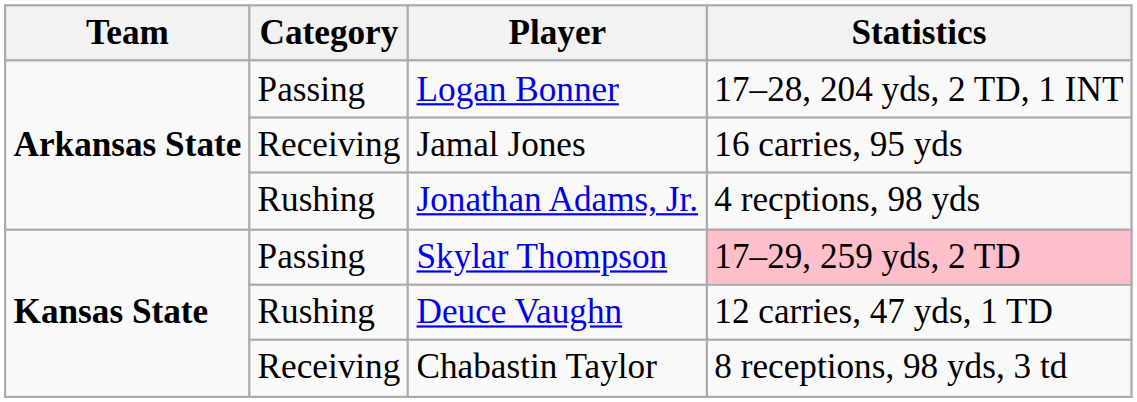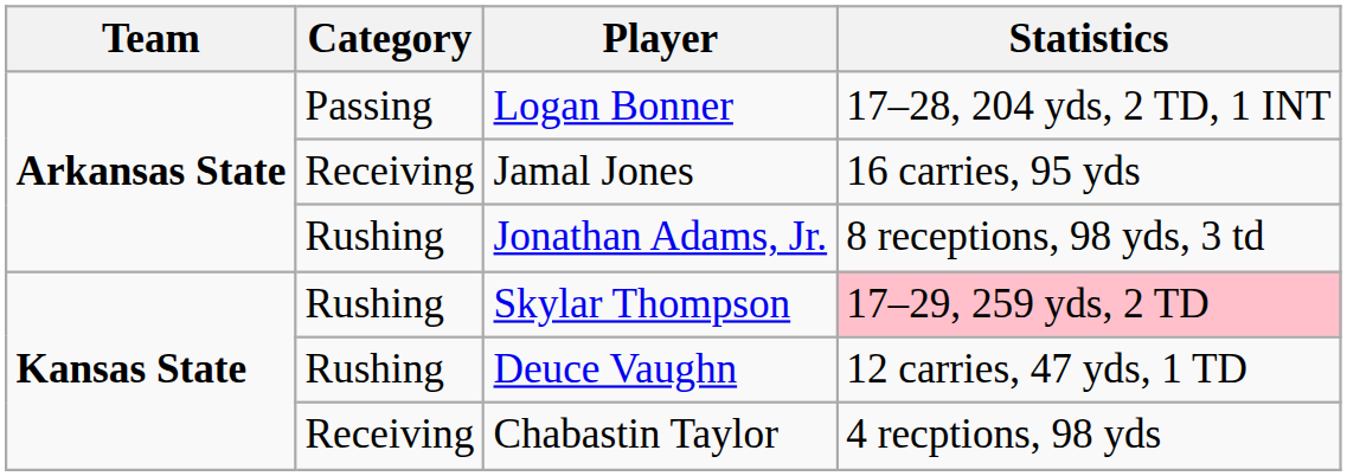Jonathan Adams, Jr. | Statistics: 4 recptions, 98 yds -> 8 receptions, 98 yds, 3 td
Skylar Thompson | Category: Passing -> Rushing
Chabastin Taylor | Statistics: 8 receptions, 98 yds, 3 td -> 4 recptions, 98 yds
